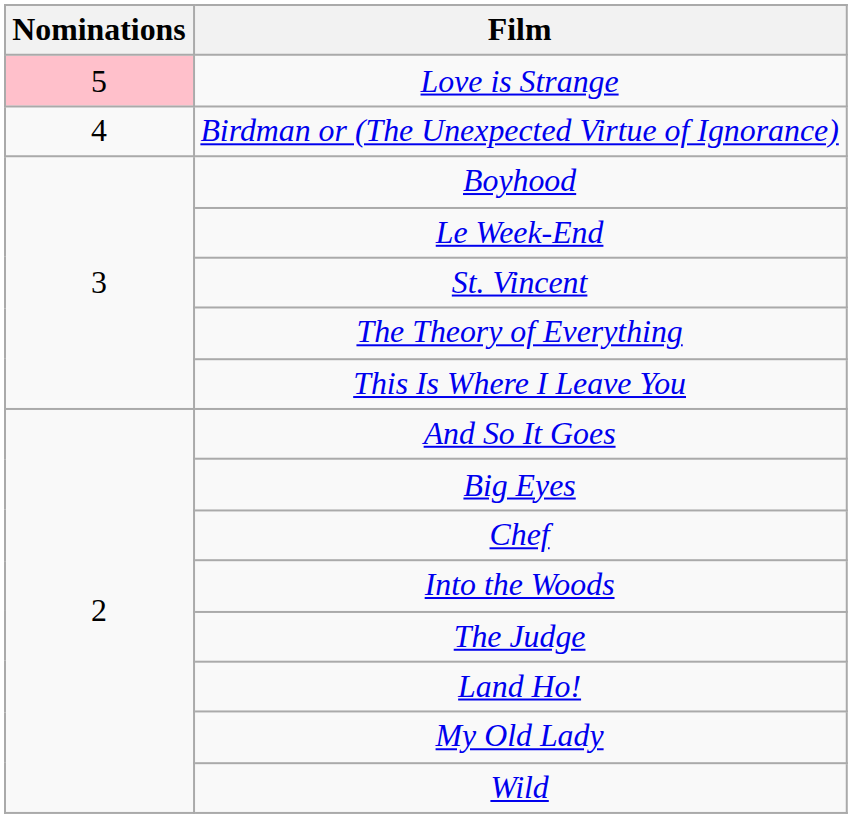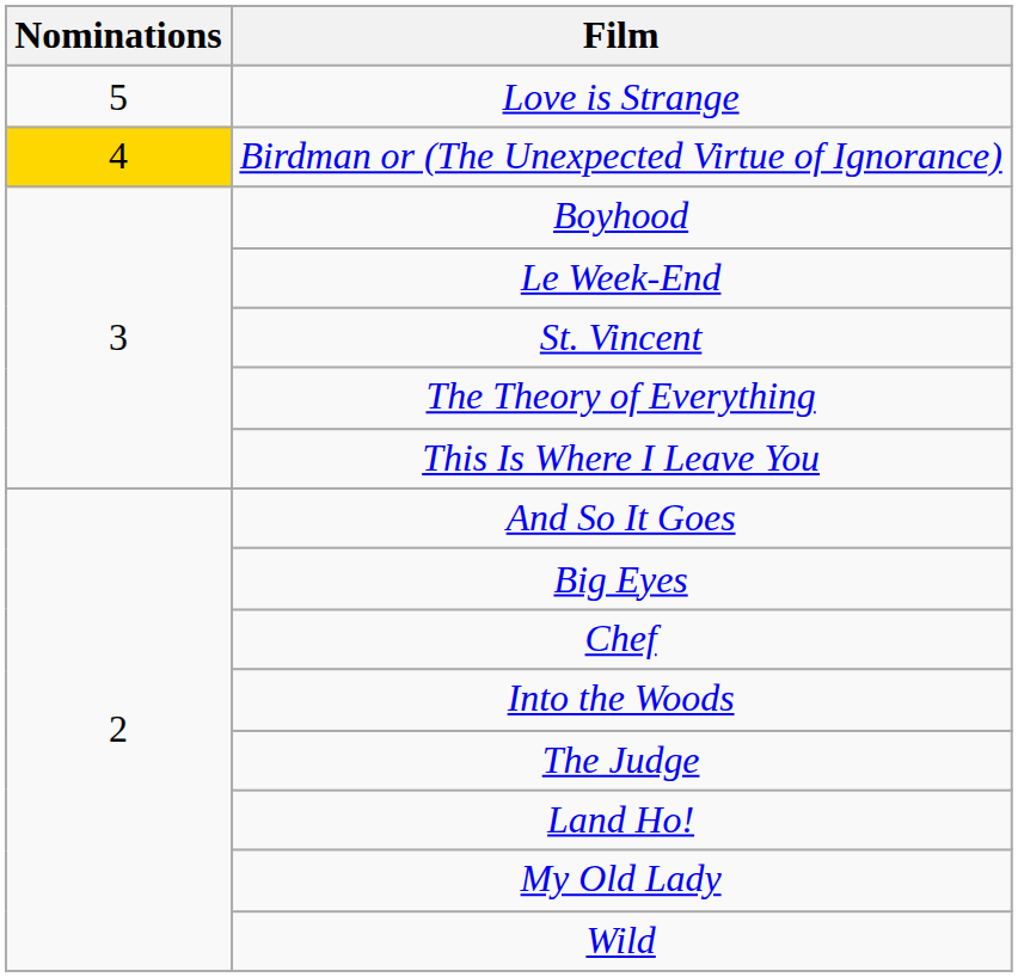Love is Strange | Nominations: pink background -> no background
Birdman or (The Unexpected Virtue of Ignorance) | Nominations: no background -> gold background
